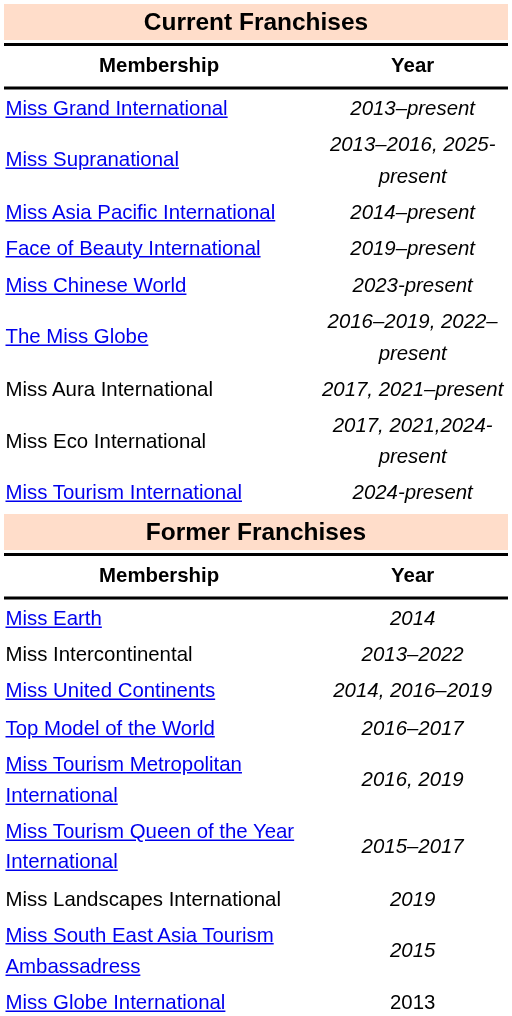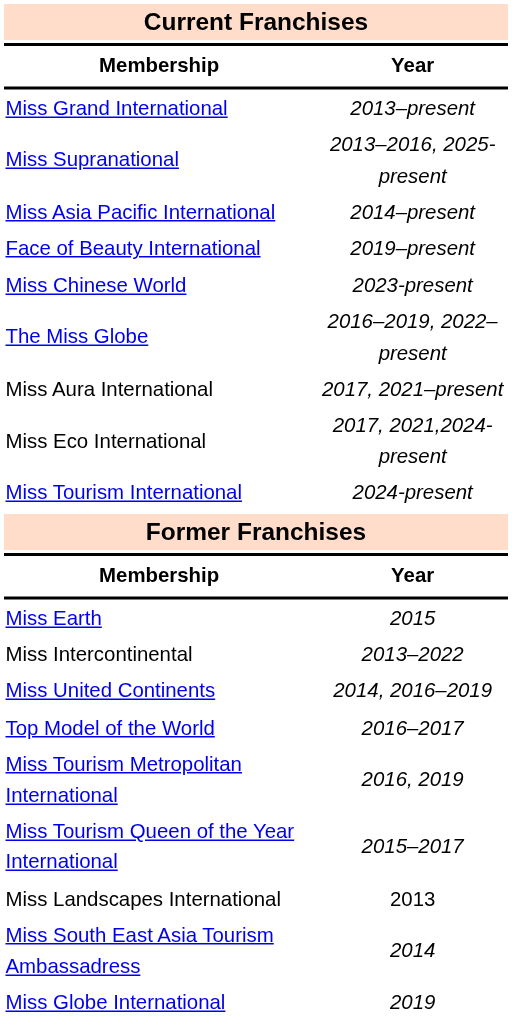row 14 | column 2: 2014 -> 2015
row 20 | column 2: 2019 -> 2013
row 21 | column 2: 2015 -> 2014
row 22 | column 2: 2013 -> 2019
